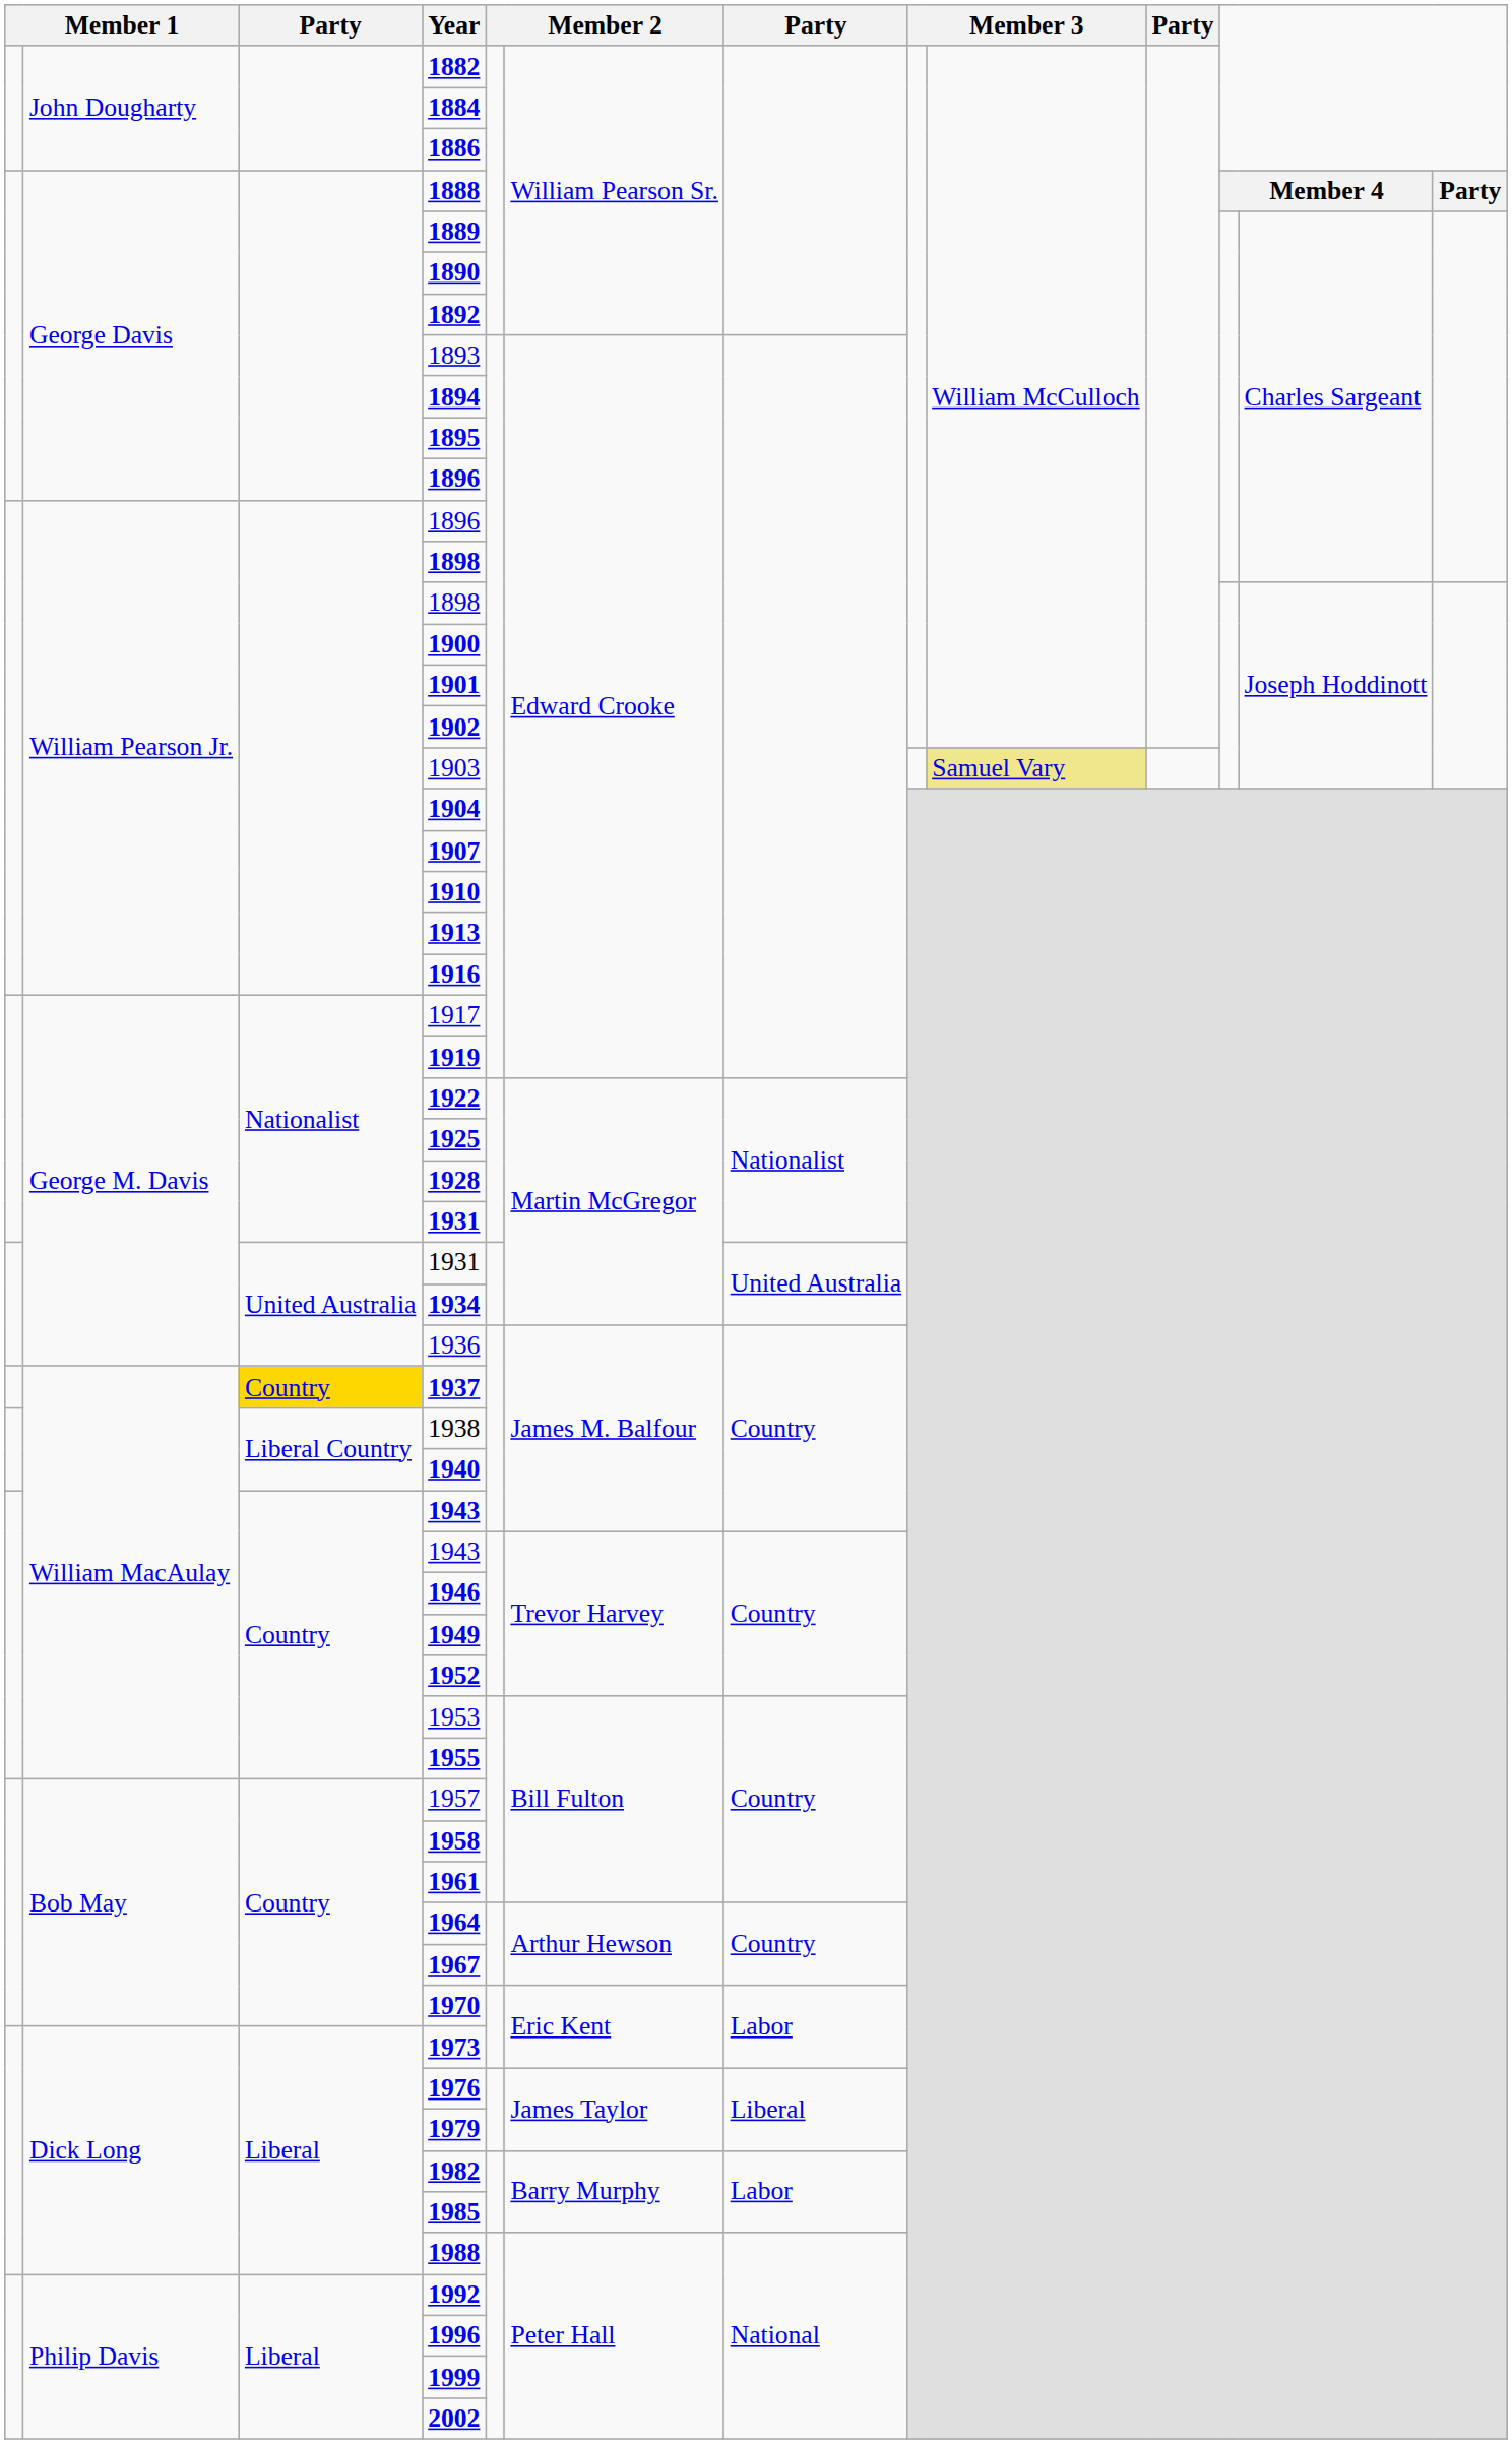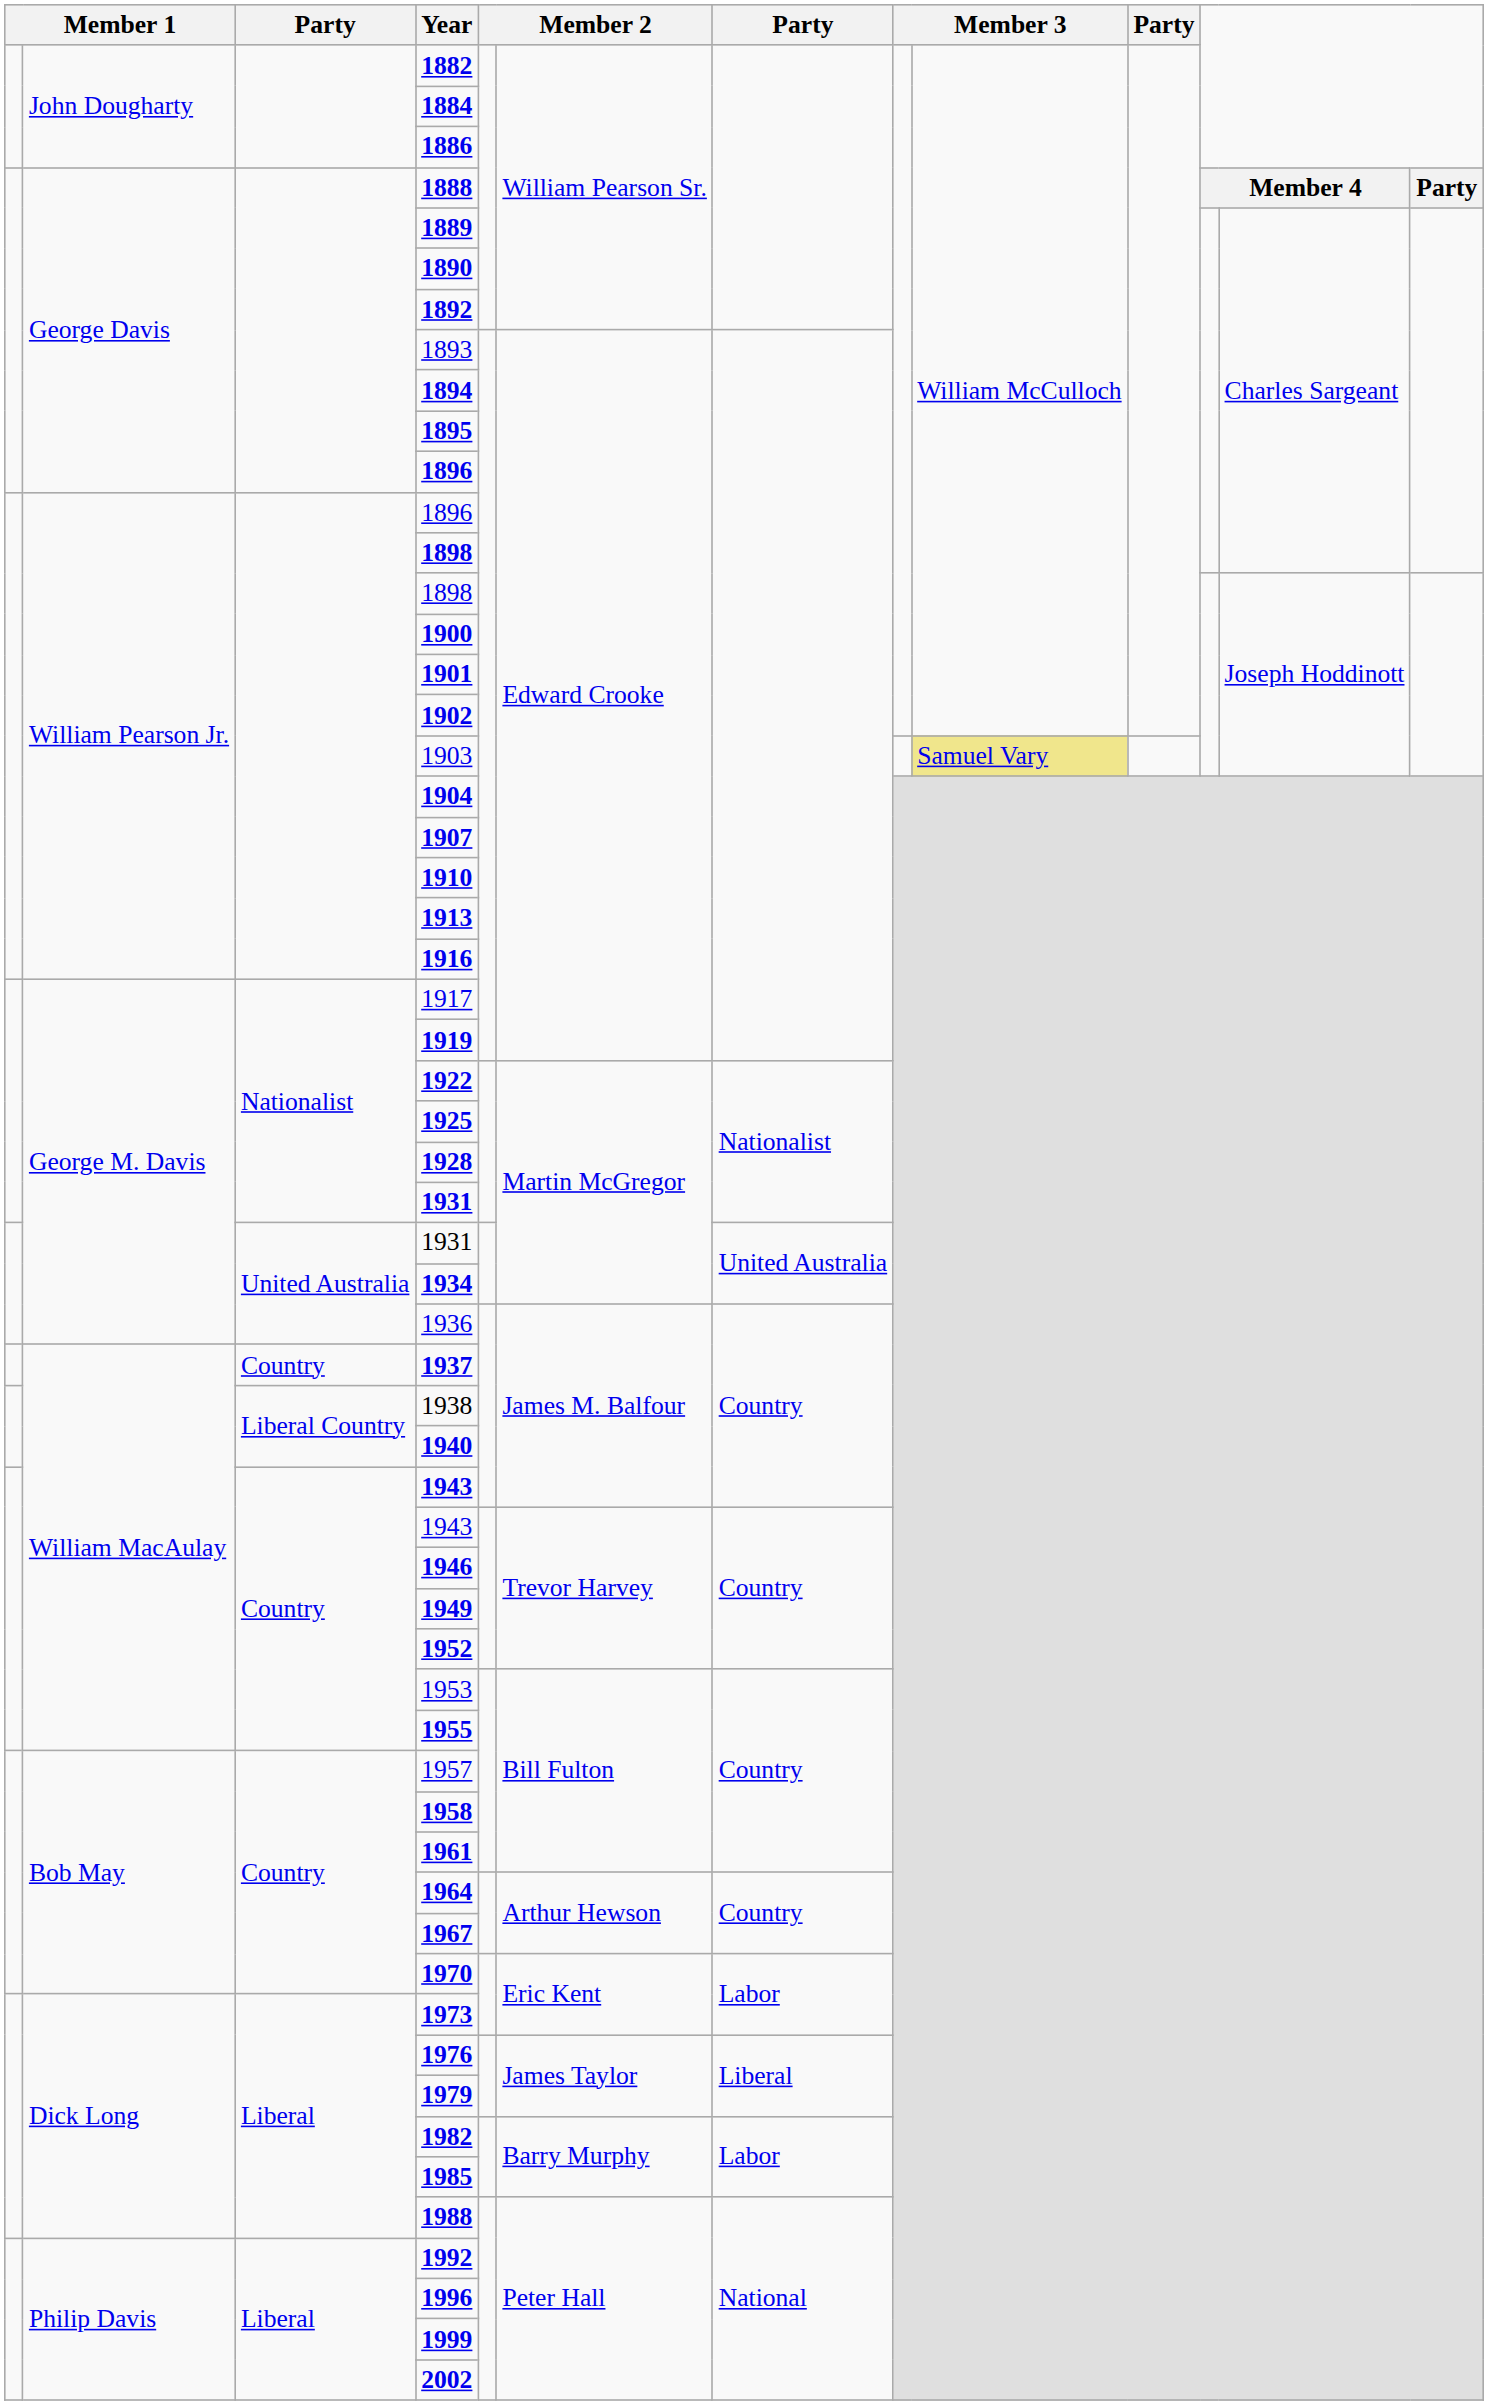1937 | column 3: gold background -> no background
